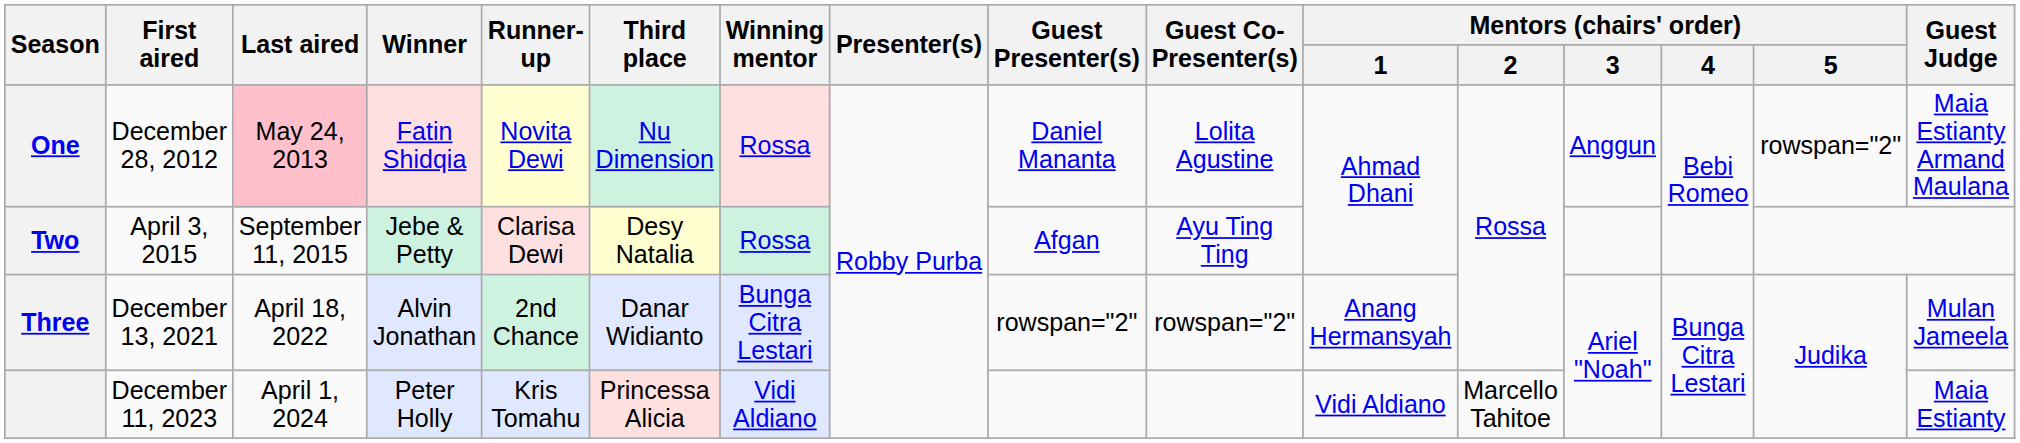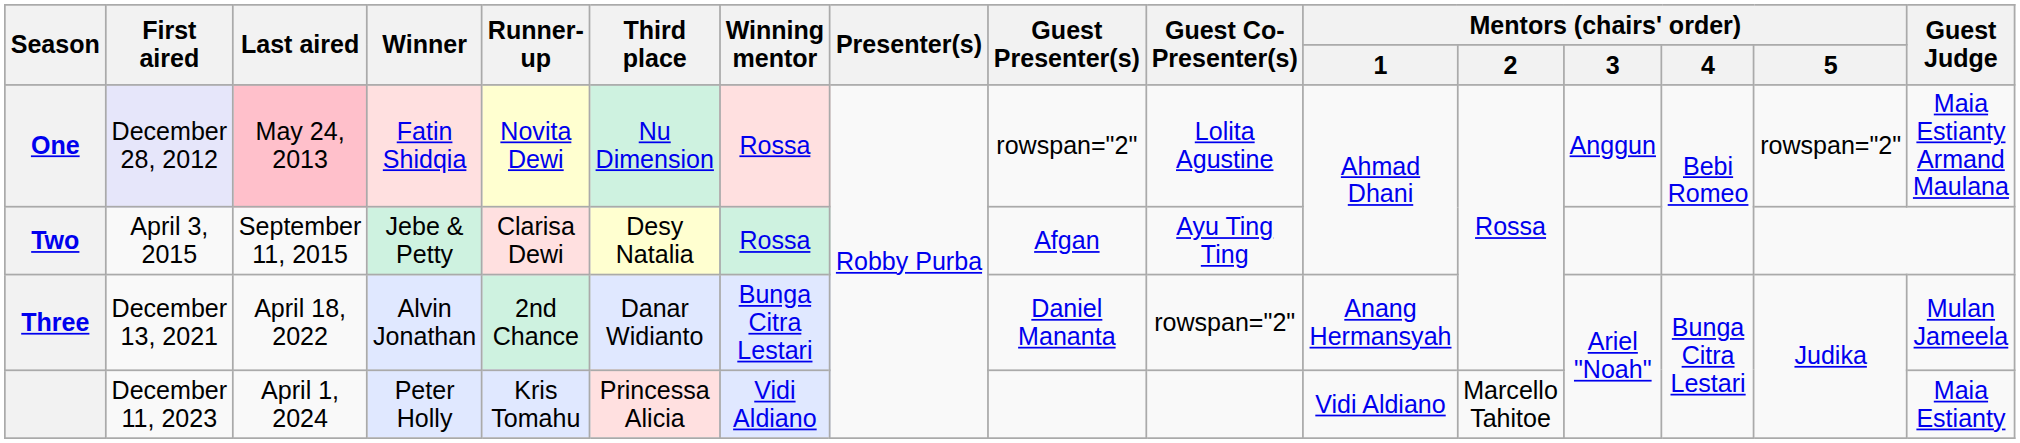One | First aired: no background -> lavender background
One | Guest Presenter(s): Daniel Mananta -> rowspan="2"
Three | Guest Presenter(s): rowspan="2" -> Daniel Mananta
